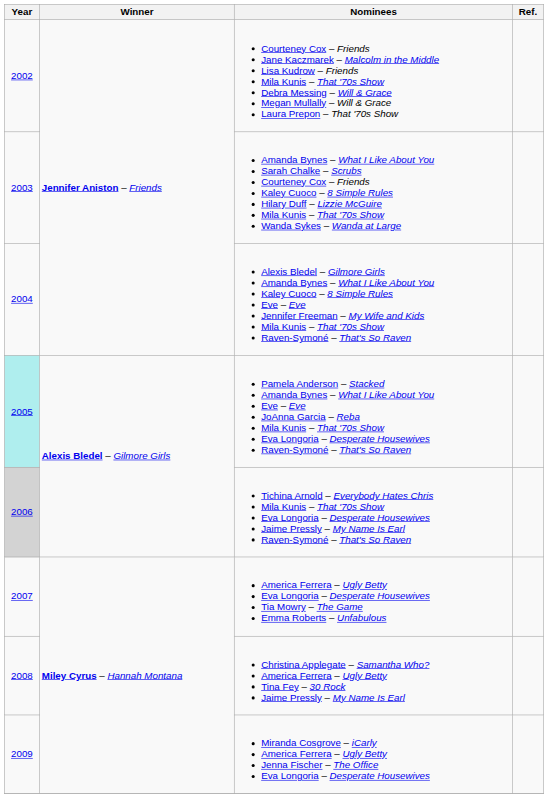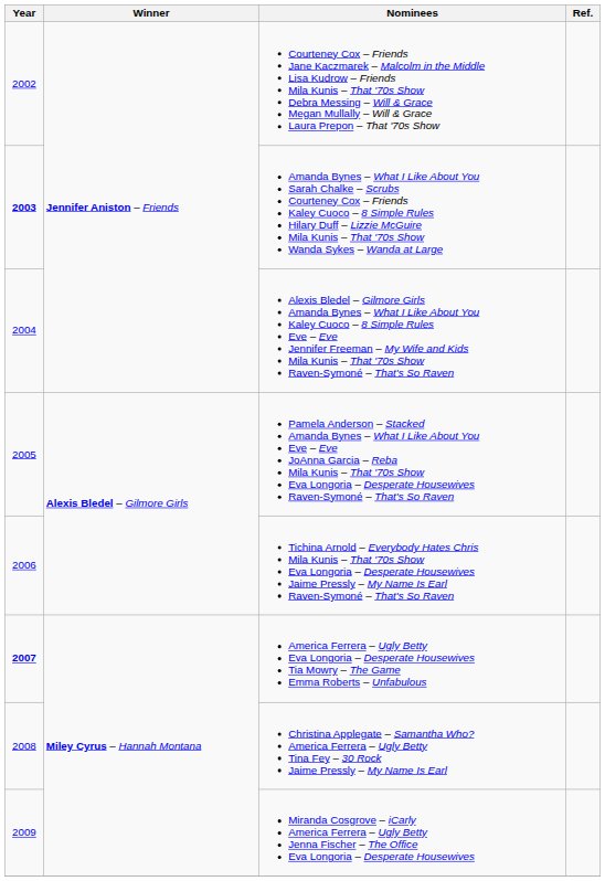row 3 | Year: normal -> bold
row 5 | Year: paleturquoise background -> no background
row 6 | Year: lightgrey background -> no background
row 7 | Year: normal -> bold
